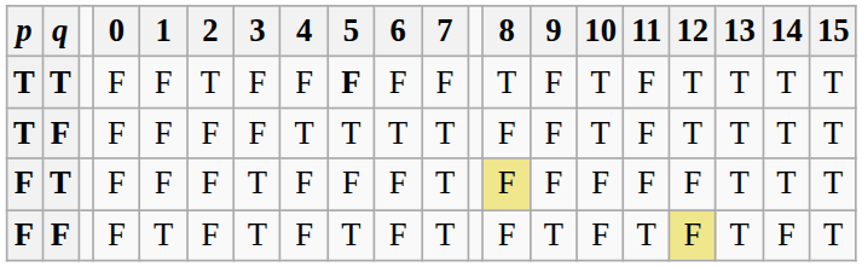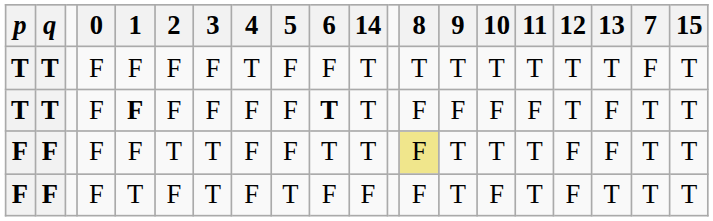columns swapped: 7 <-> 14
row 2 | 2: T -> F
row 2 | 4: F -> T
row 2 | 5: bold -> normal
row 2 | 9: F -> T
row 2 | 11: F -> T
row 3 | q: F -> T
row 3 | 1: normal -> bold
row 3 | 4: T -> F
row 3 | 5: T -> F
row 3 | 6: normal -> bold
row 3 | 10: T -> F
row 3 | 13: T -> F
row 4 | q: T -> F
row 4 | 2: F -> T
row 4 | 6: F -> T
row 4 | 9: F -> T
row 4 | 10: F -> T
row 4 | 11: F -> T
row 4 | 13: T -> F
row 5 | 12: khaki background -> no background
